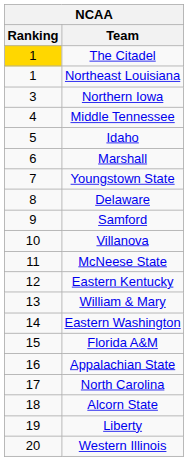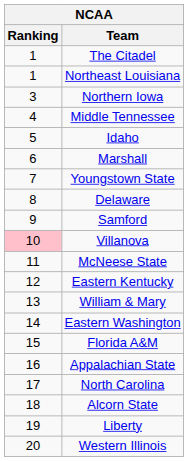The Citadel | Ranking: gold background -> no background
Villanova | Ranking: no background -> pink background
